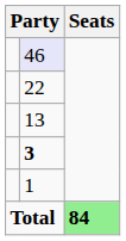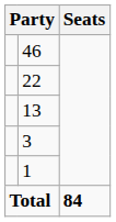46 | column 2: lavender background -> no background
3 | column 2: bold -> normal
Total | Seats: lightgreen background -> no background
